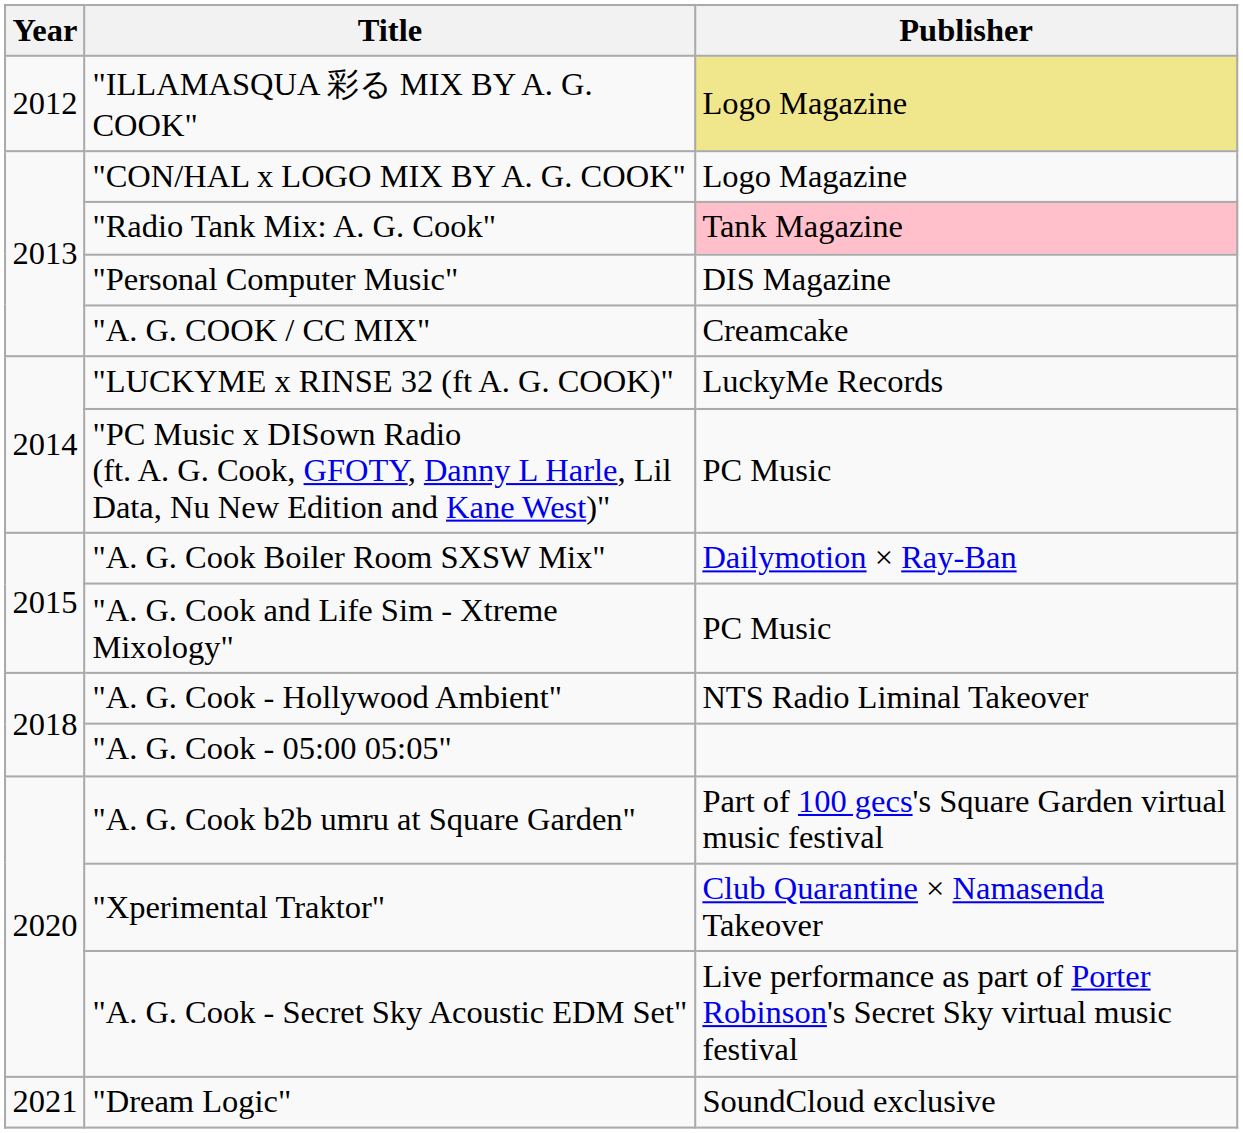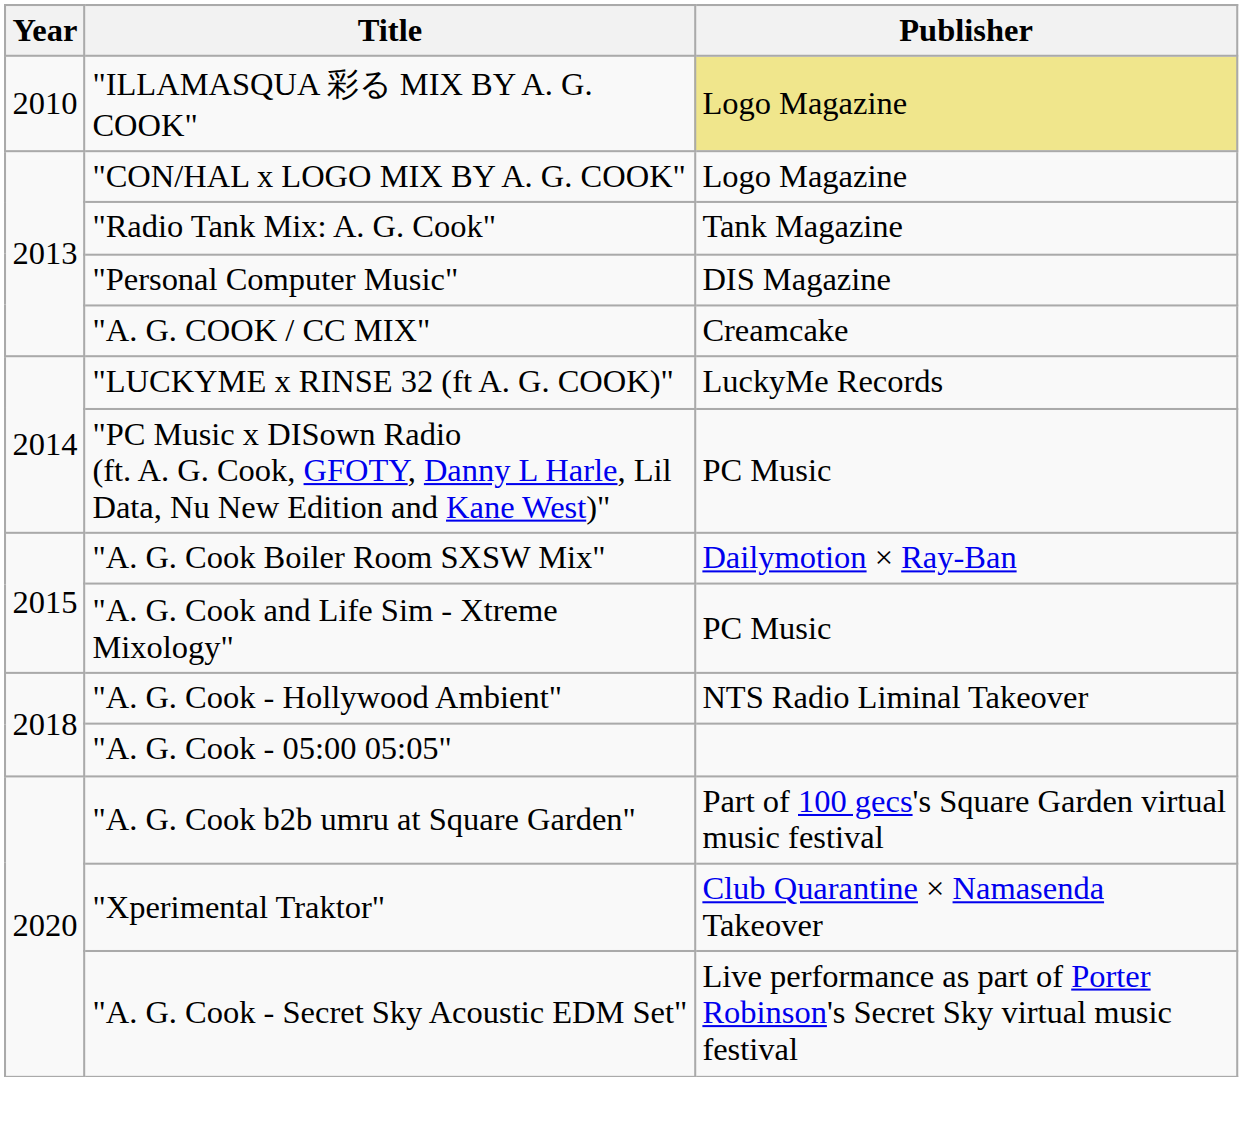"ILLAMASQUA 彩る MIX BY A. G. COOK" | Year: 2012 -> 2010
"Radio Tank Mix: A. G. Cook" | Publisher: pink background -> no background
- row: 2021 | "Dream Logic" | SoundCloud exclusive
